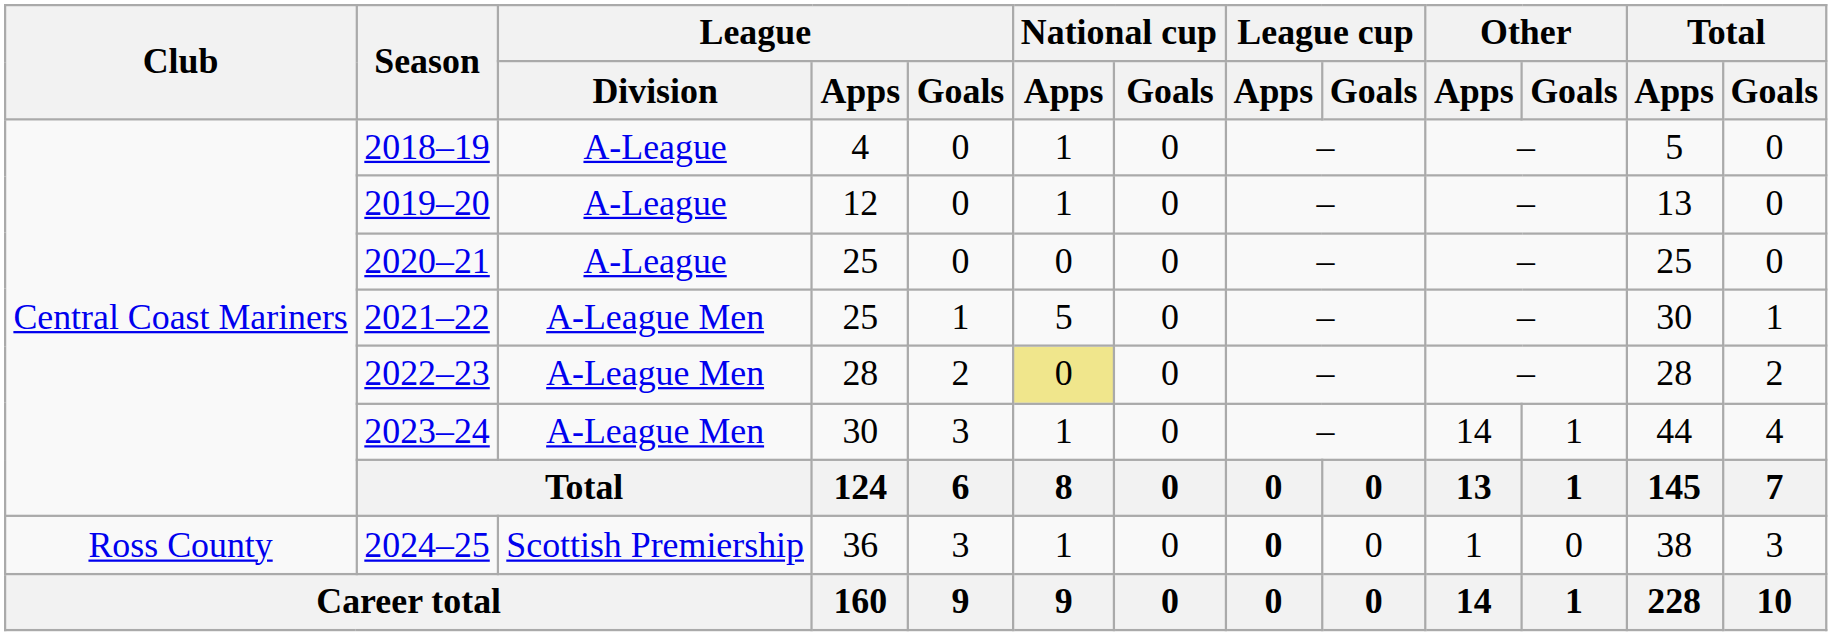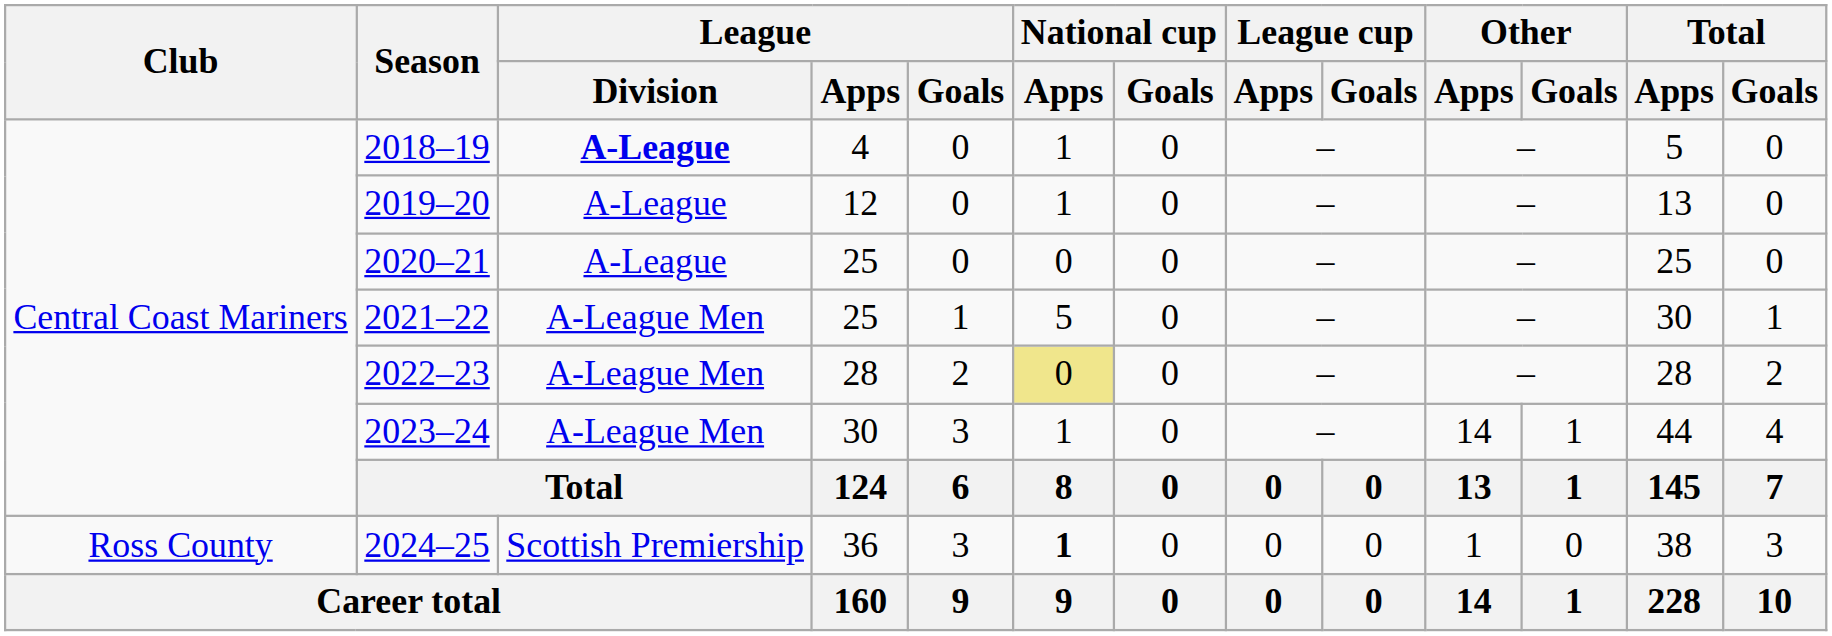2018–19 | League / Division: normal -> bold
2024–25 | National cup / Apps: normal -> bold
2024–25 | League cup / Apps: bold -> normal
